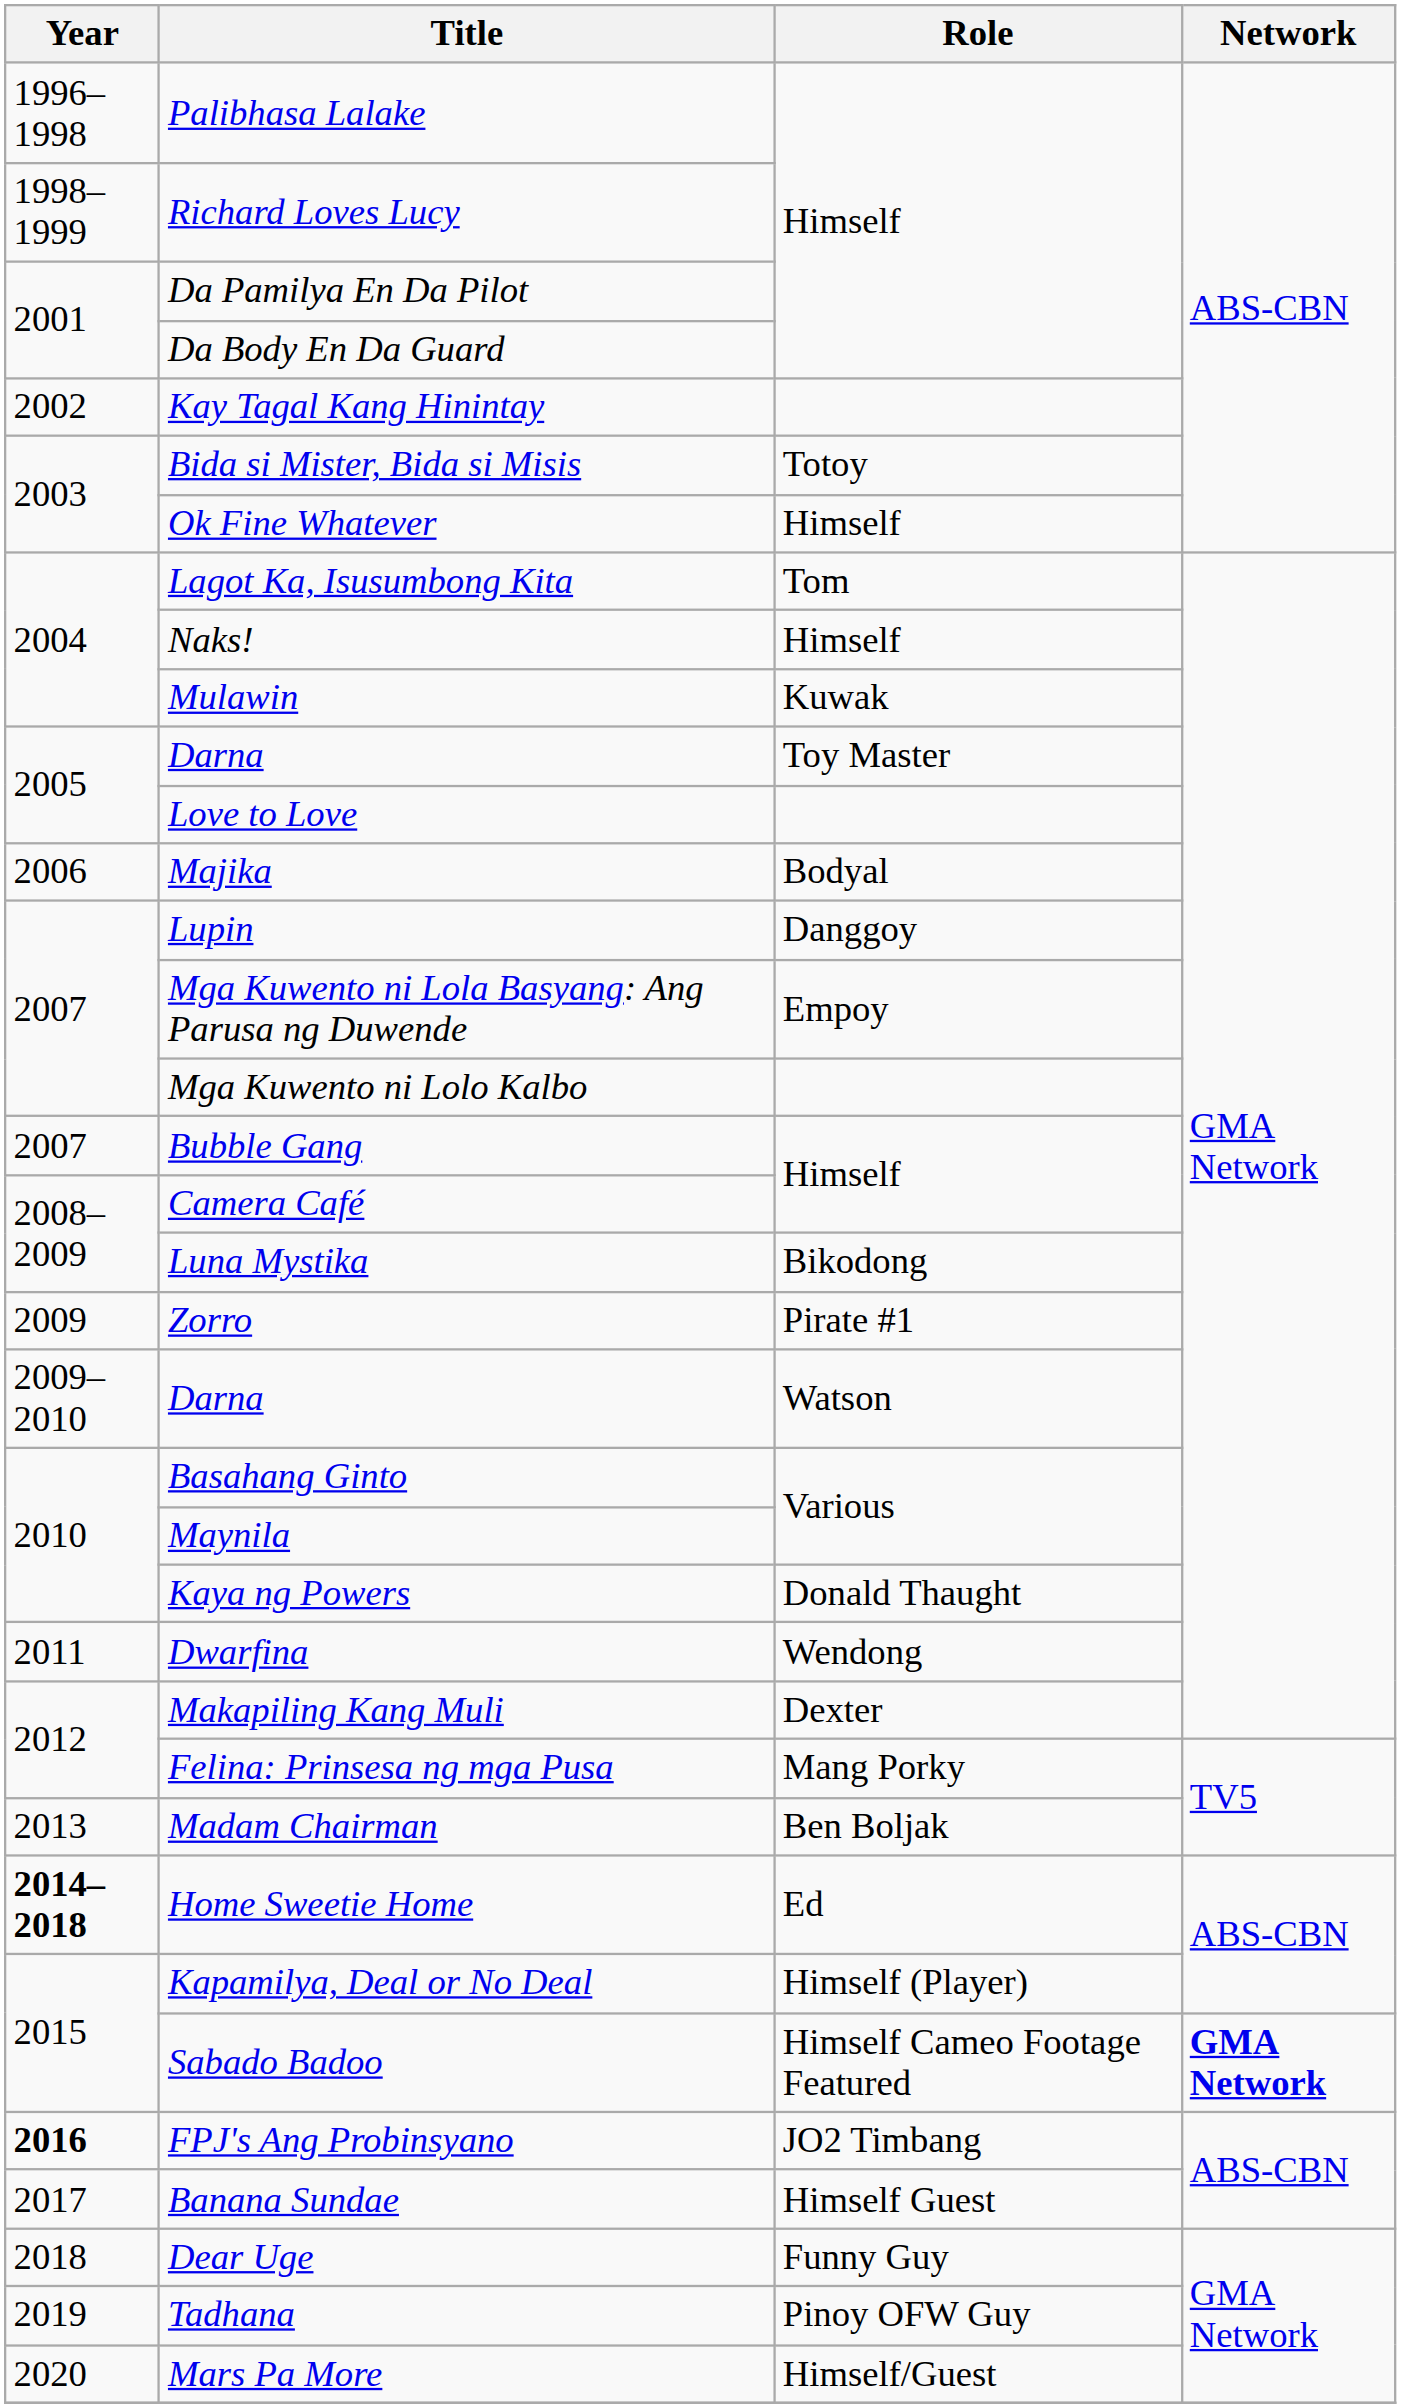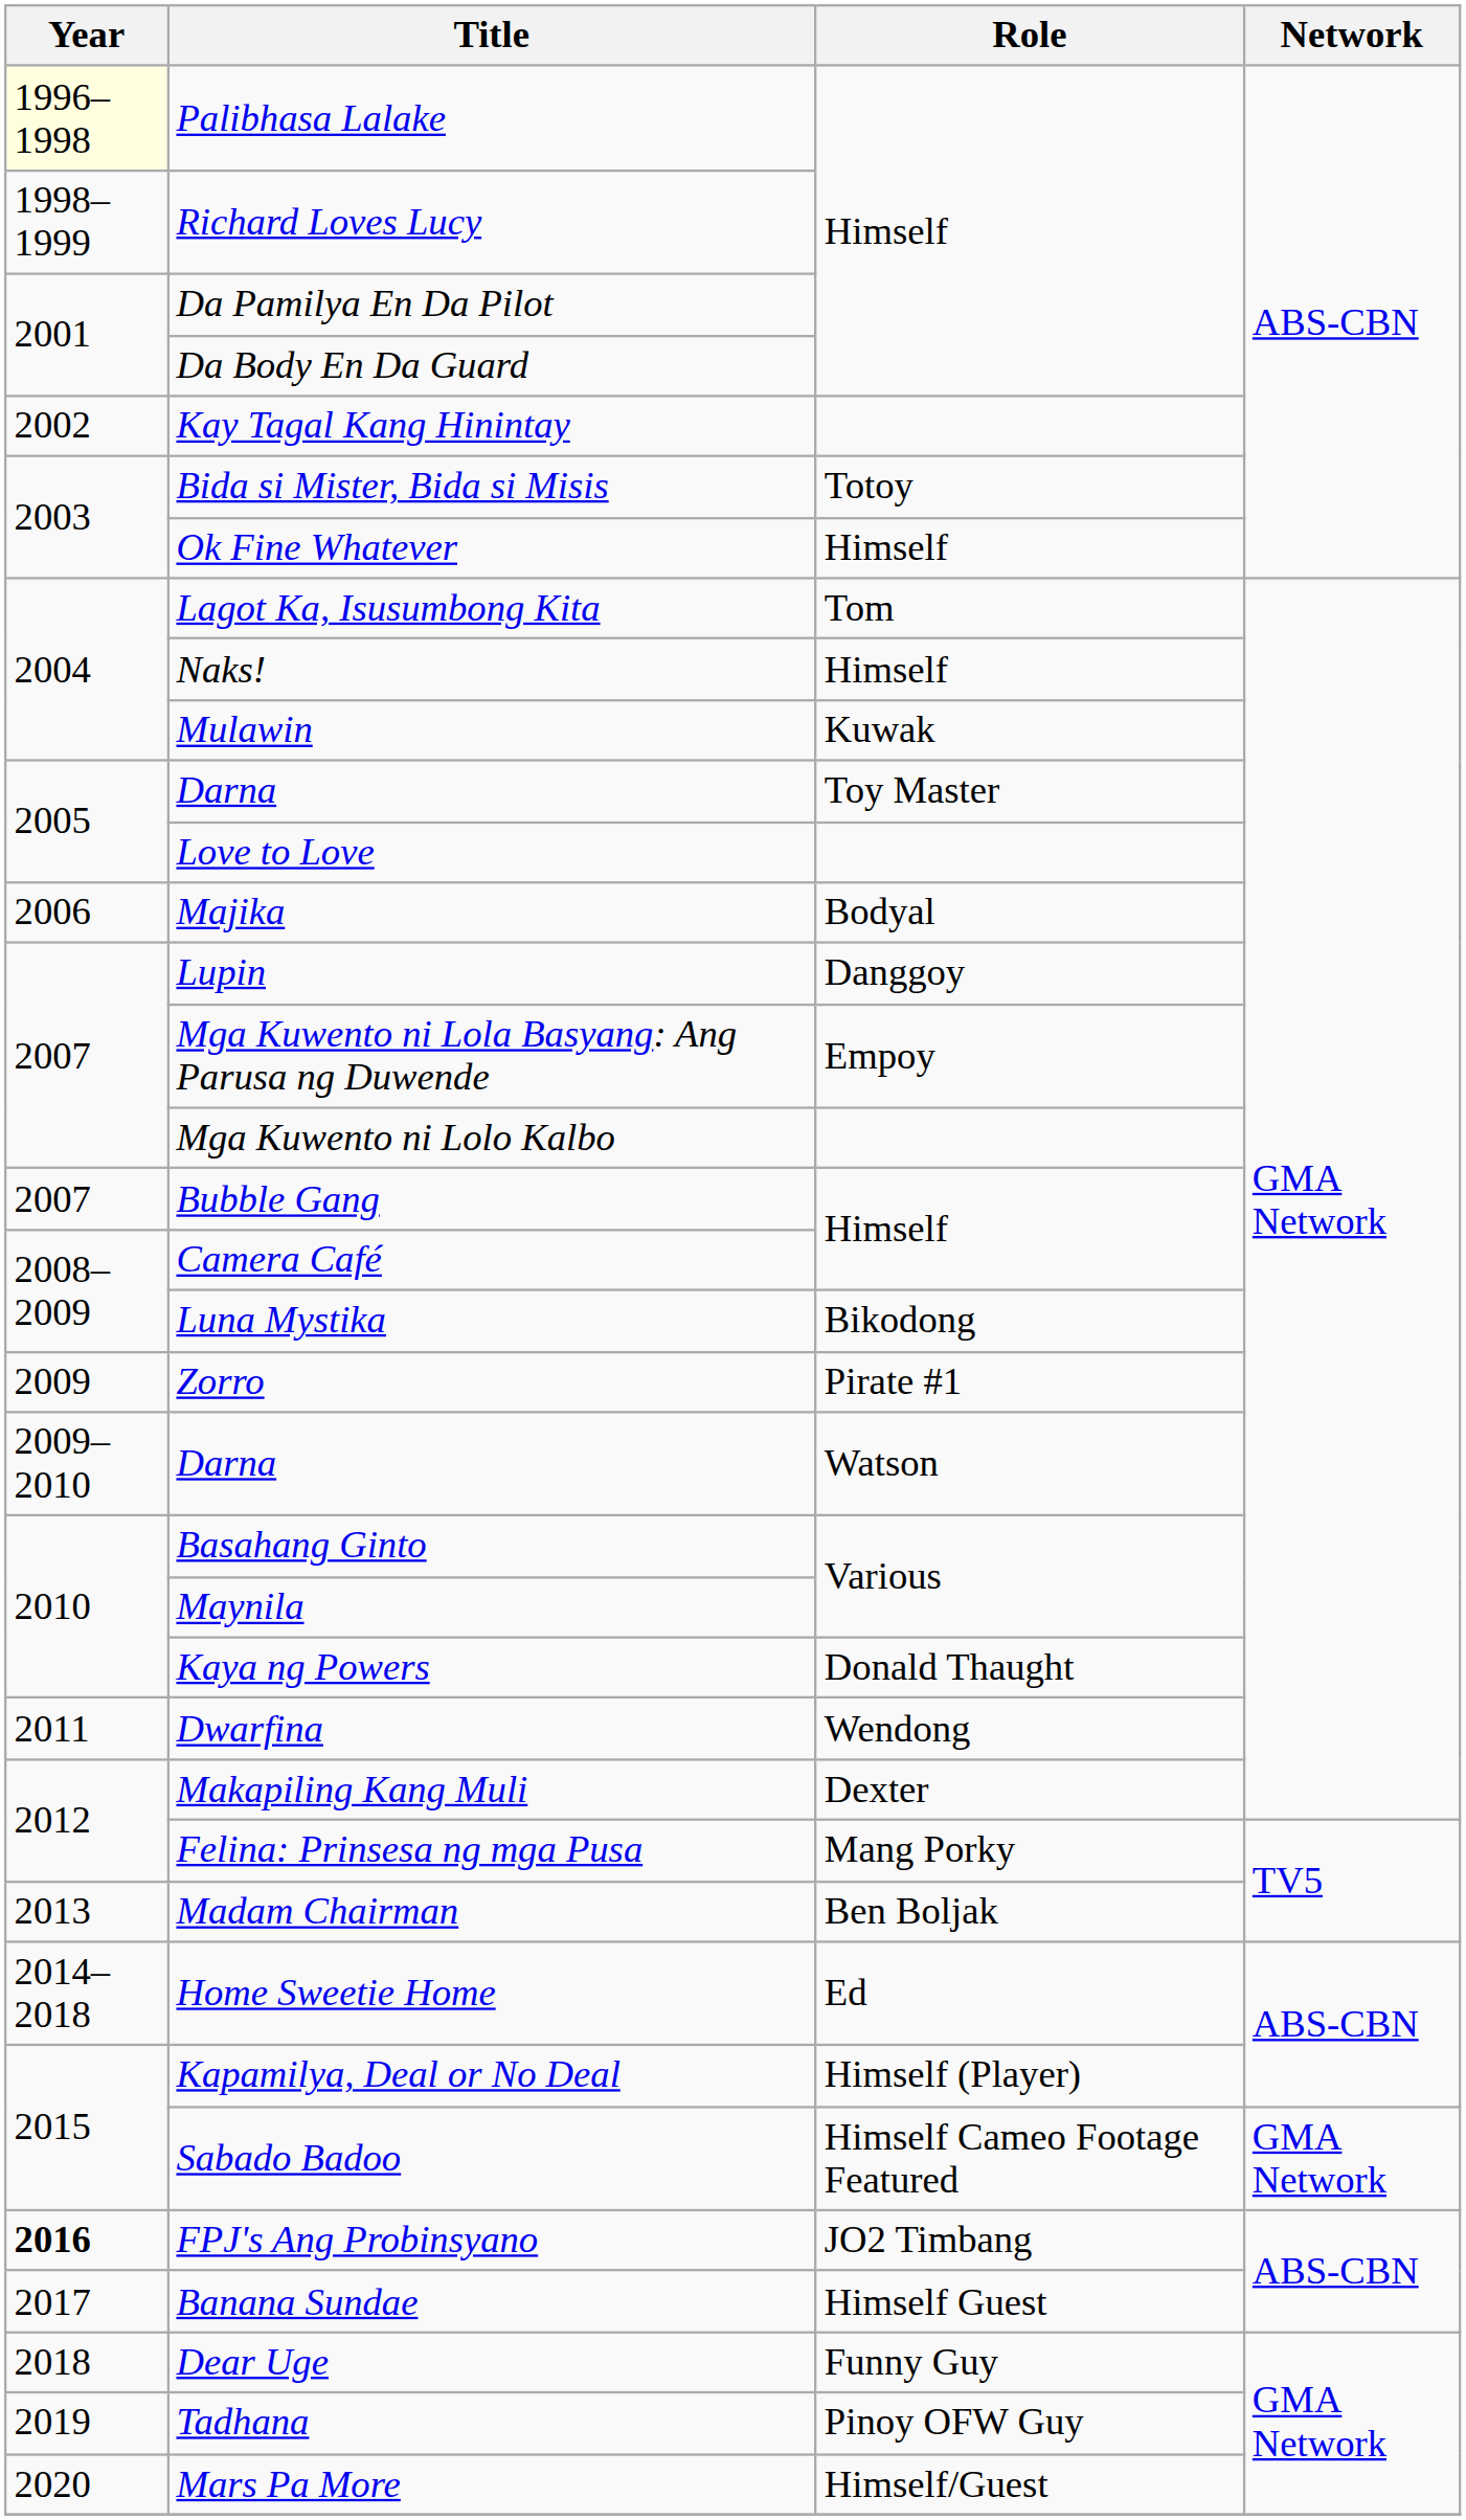Palibhasa Lalake | Year: no background -> lightyellow background
Home Sweetie Home | Year: bold -> normal
Sabado Badoo | Network: bold -> normal
